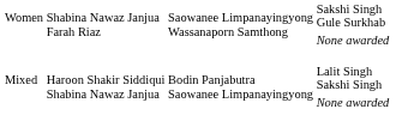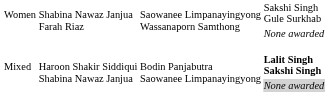Mixed / Lalit Singh Sakshi Singh | column 4: normal -> bold
Mixed / None awarded | column 4: no background -> lightgrey background
